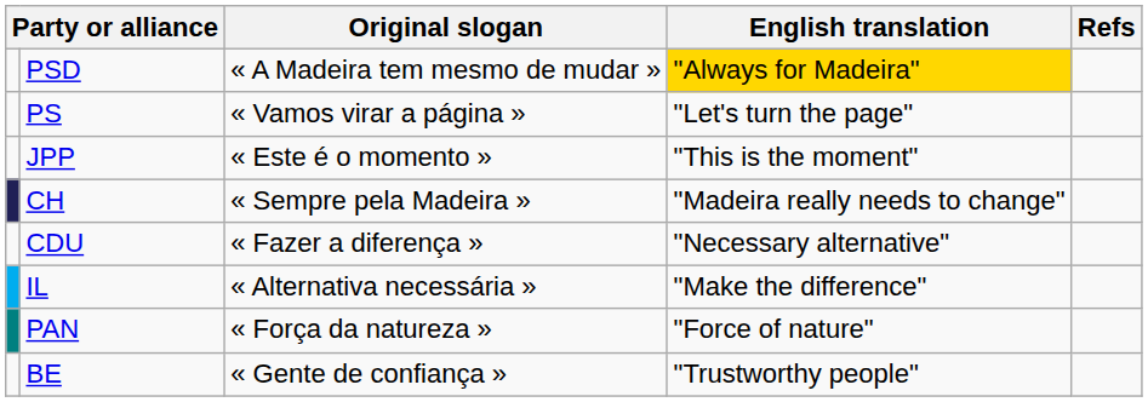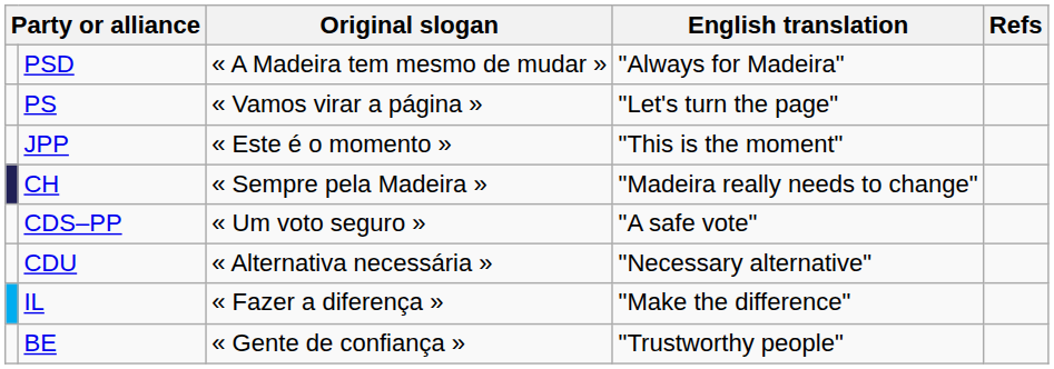PSD | English translation: gold background -> no background
+ row: CDS–PP | « Um voto seguro » | "A safe vote"
CDU | Original slogan: « Fazer a diferença » -> « Alternativa necessária »
IL | Original slogan: « Alternativa necessária » -> « Fazer a diferença »
- row: PAN | « Força da natureza » | "Force of nature"
